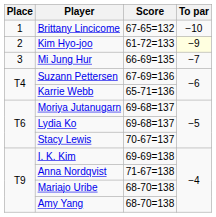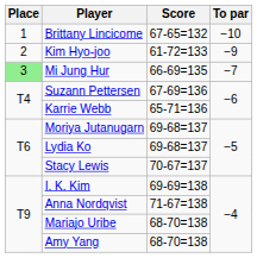Kim Hyo-joo | To par: lightyellow background -> no background
Mi Jung Hur | Place: no background -> lightgreen background
